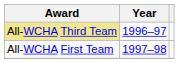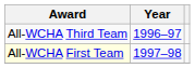row 2 | Award: khaki background -> no background
row 3 | Award: no background -> lightyellow background
